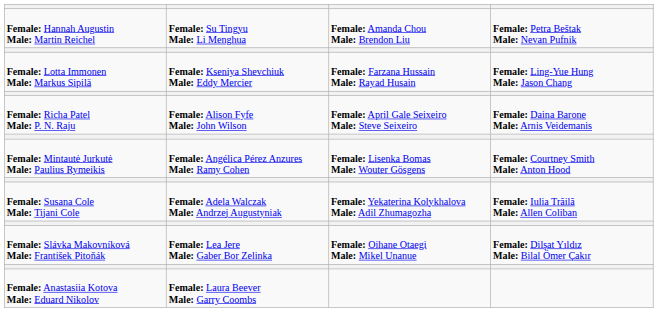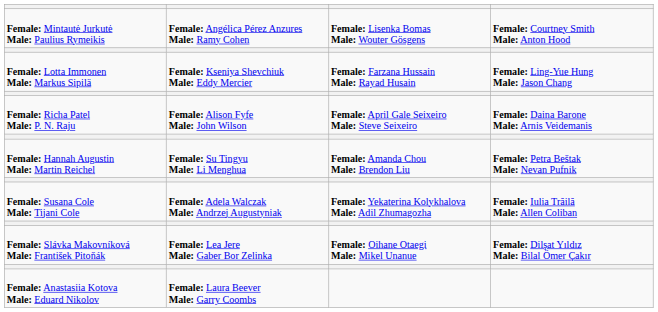rows swapped: Female: Hannah Augustin Male: Martin Reichel <-> Female: Mintautė Jurkutė Male: Paulius Rymeikis
